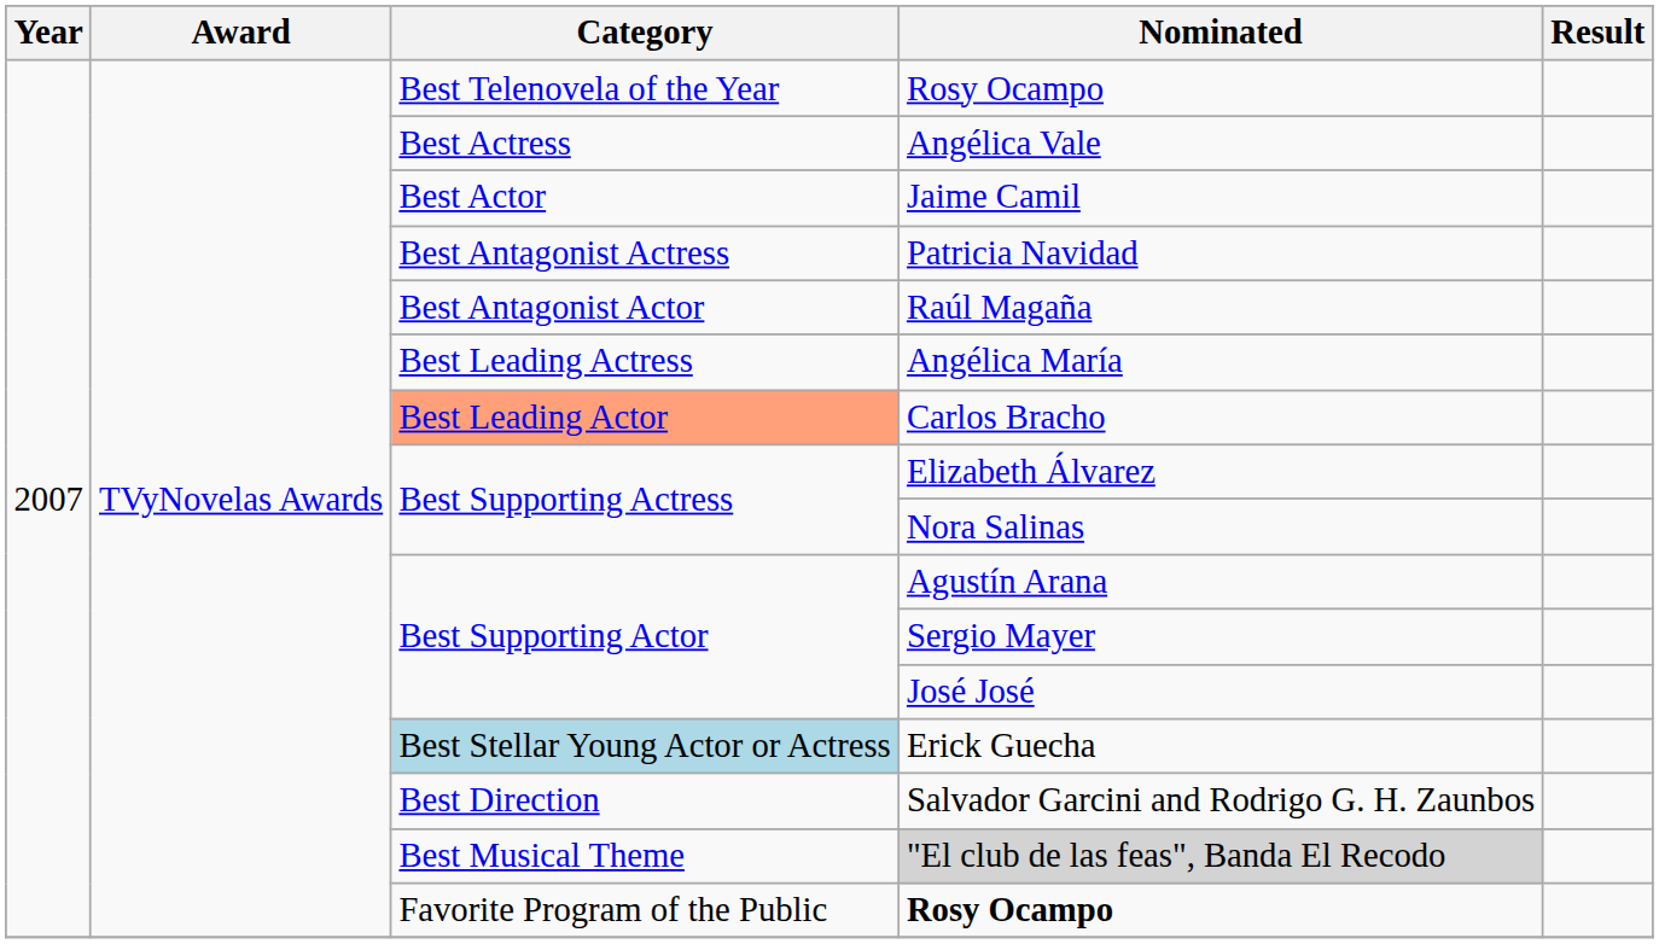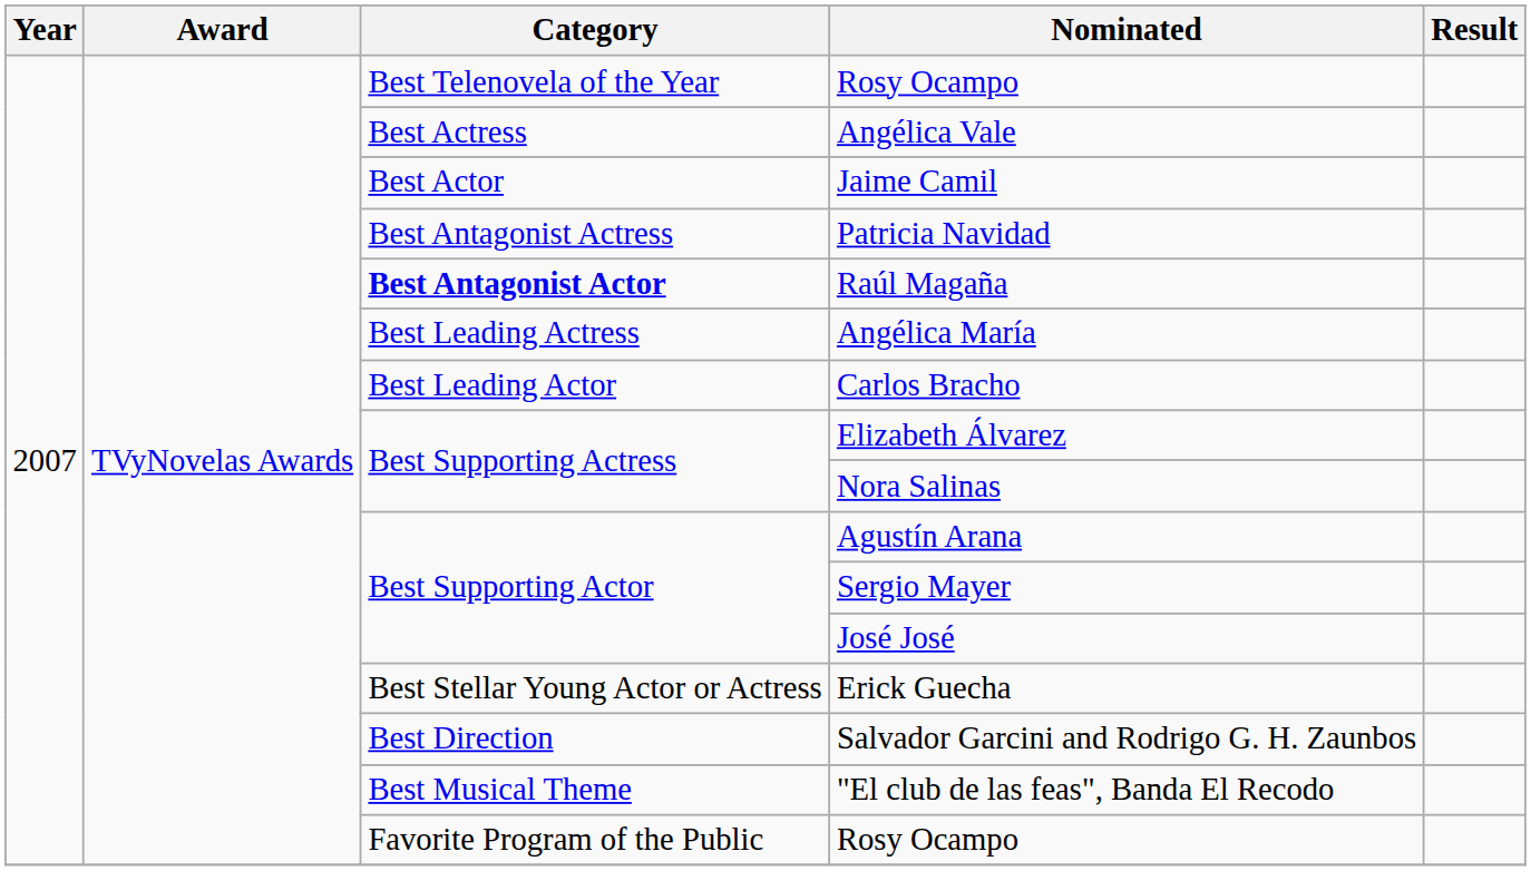Raúl Magaña | Category: normal -> bold
Carlos Bracho | Category: lightsalmon background -> no background
Erick Guecha | Category: lightblue background -> no background
"El club de las feas", Banda El Recodo | Nominated: lightgrey background -> no background
Favorite Program of the Public / Rosy Ocampo | Nominated: bold -> normal
